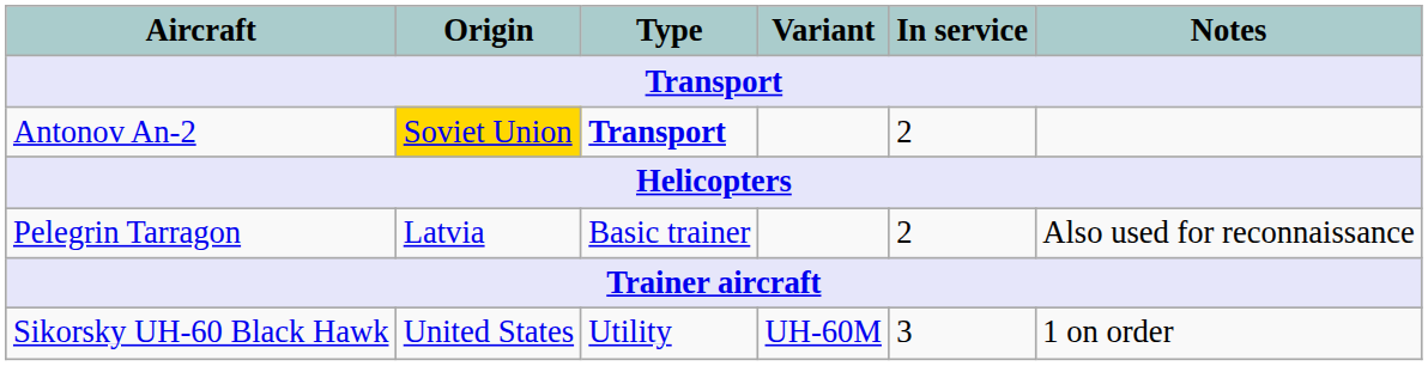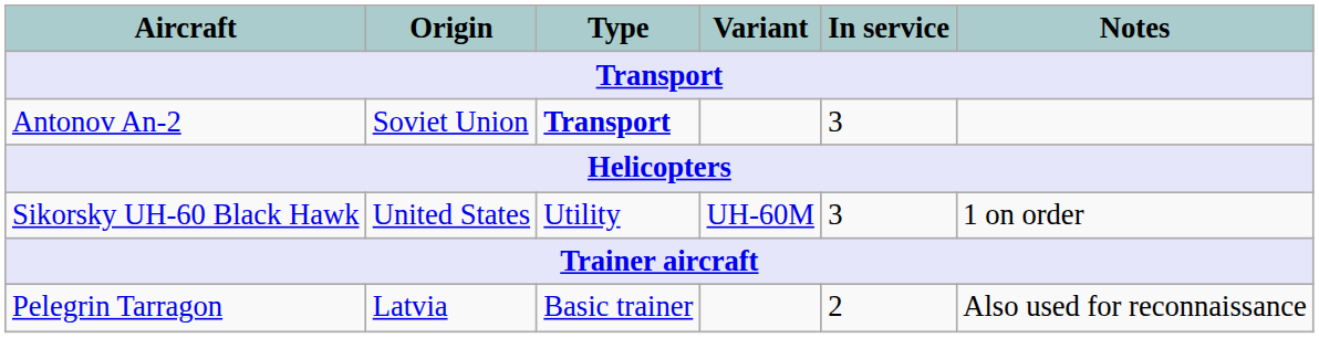Antonov An-2 | Origin: gold background -> no background
Antonov An-2 | In service: 2 -> 3
rows swapped: Sikorsky UH-60 Black Hawk <-> Pelegrin Tarragon
